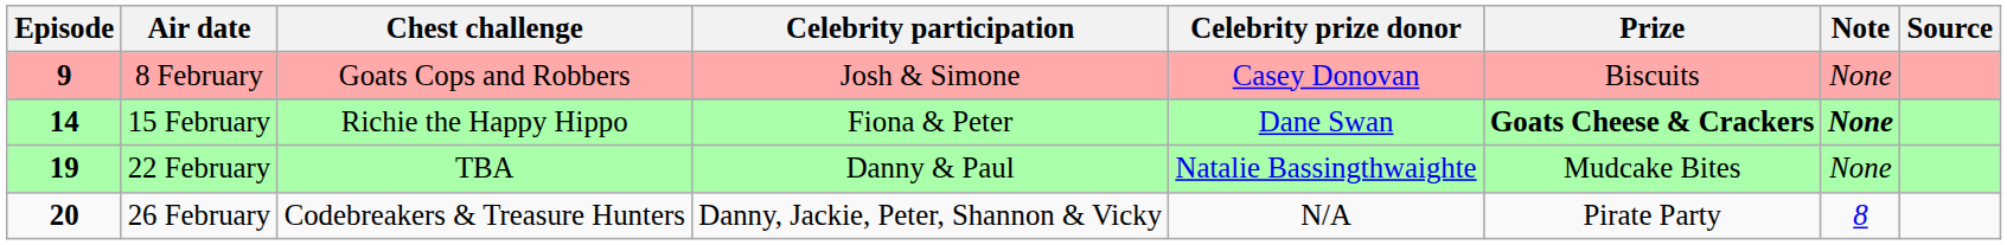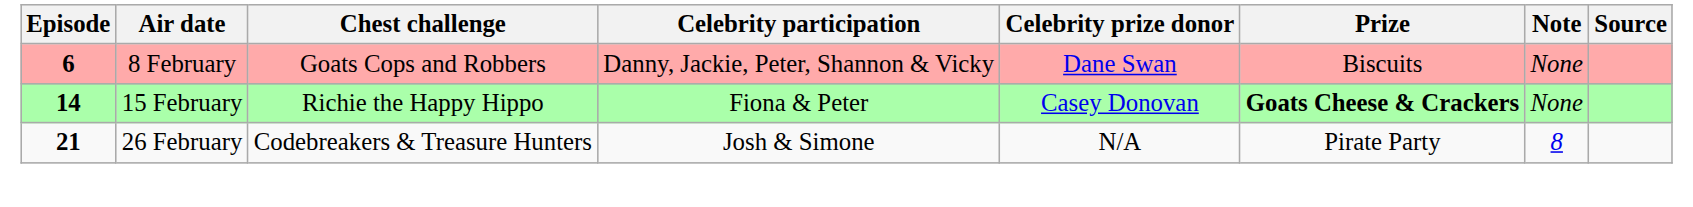8 February | Episode: 9 -> 6
8 February | Celebrity participation: Josh & Simone -> Danny, Jackie, Peter, Shannon & Vicky
8 February | Celebrity prize donor: Casey Donovan -> Dane Swan
15 February | Celebrity prize donor: Dane Swan -> Casey Donovan
15 February | Note: bold -> normal
- row: 19 | 22 February | TBA | Danny & Paul | Natalie Bassingthwaighte | Mudcake Bites | None
26 February | Episode: 20 -> 21
26 February | Celebrity participation: Danny, Jackie, Peter, Shannon & Vicky -> Josh & Simone
